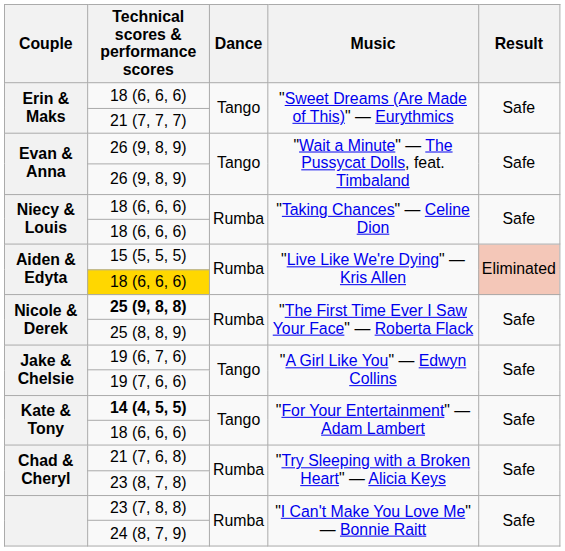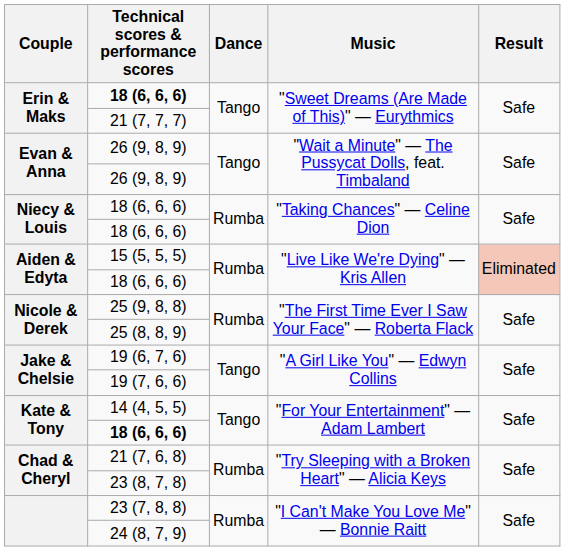Erin & Maks / 18 (6, 6, 6) | Technical scores & performance scores: normal -> bold
Aiden & Edyta / 18 (6, 6, 6) | Technical scores & performance scores: gold background -> no background
25 (9, 8, 8) | Technical scores & performance scores: bold -> normal
14 (4, 5, 5) | Technical scores & performance scores: bold -> normal
Kate & Tony / 18 (6, 6, 6) | Technical scores & performance scores: normal -> bold
